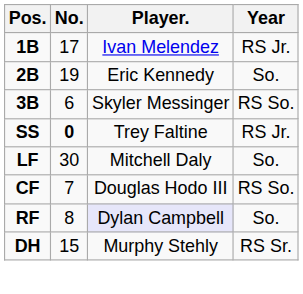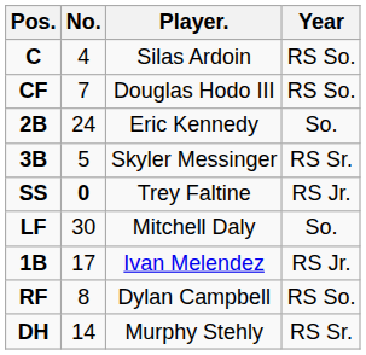+ row: C | 4 | Silas Ardoin | RS So.
rows swapped: 1B <-> CF
2B | No.: 19 -> 24
3B | No.: 6 -> 5
3B | Year: RS So. -> RS Sr.
RF | Player.: lavender background -> no background
RF | Year: So. -> RS So.
DH | No.: 15 -> 14
